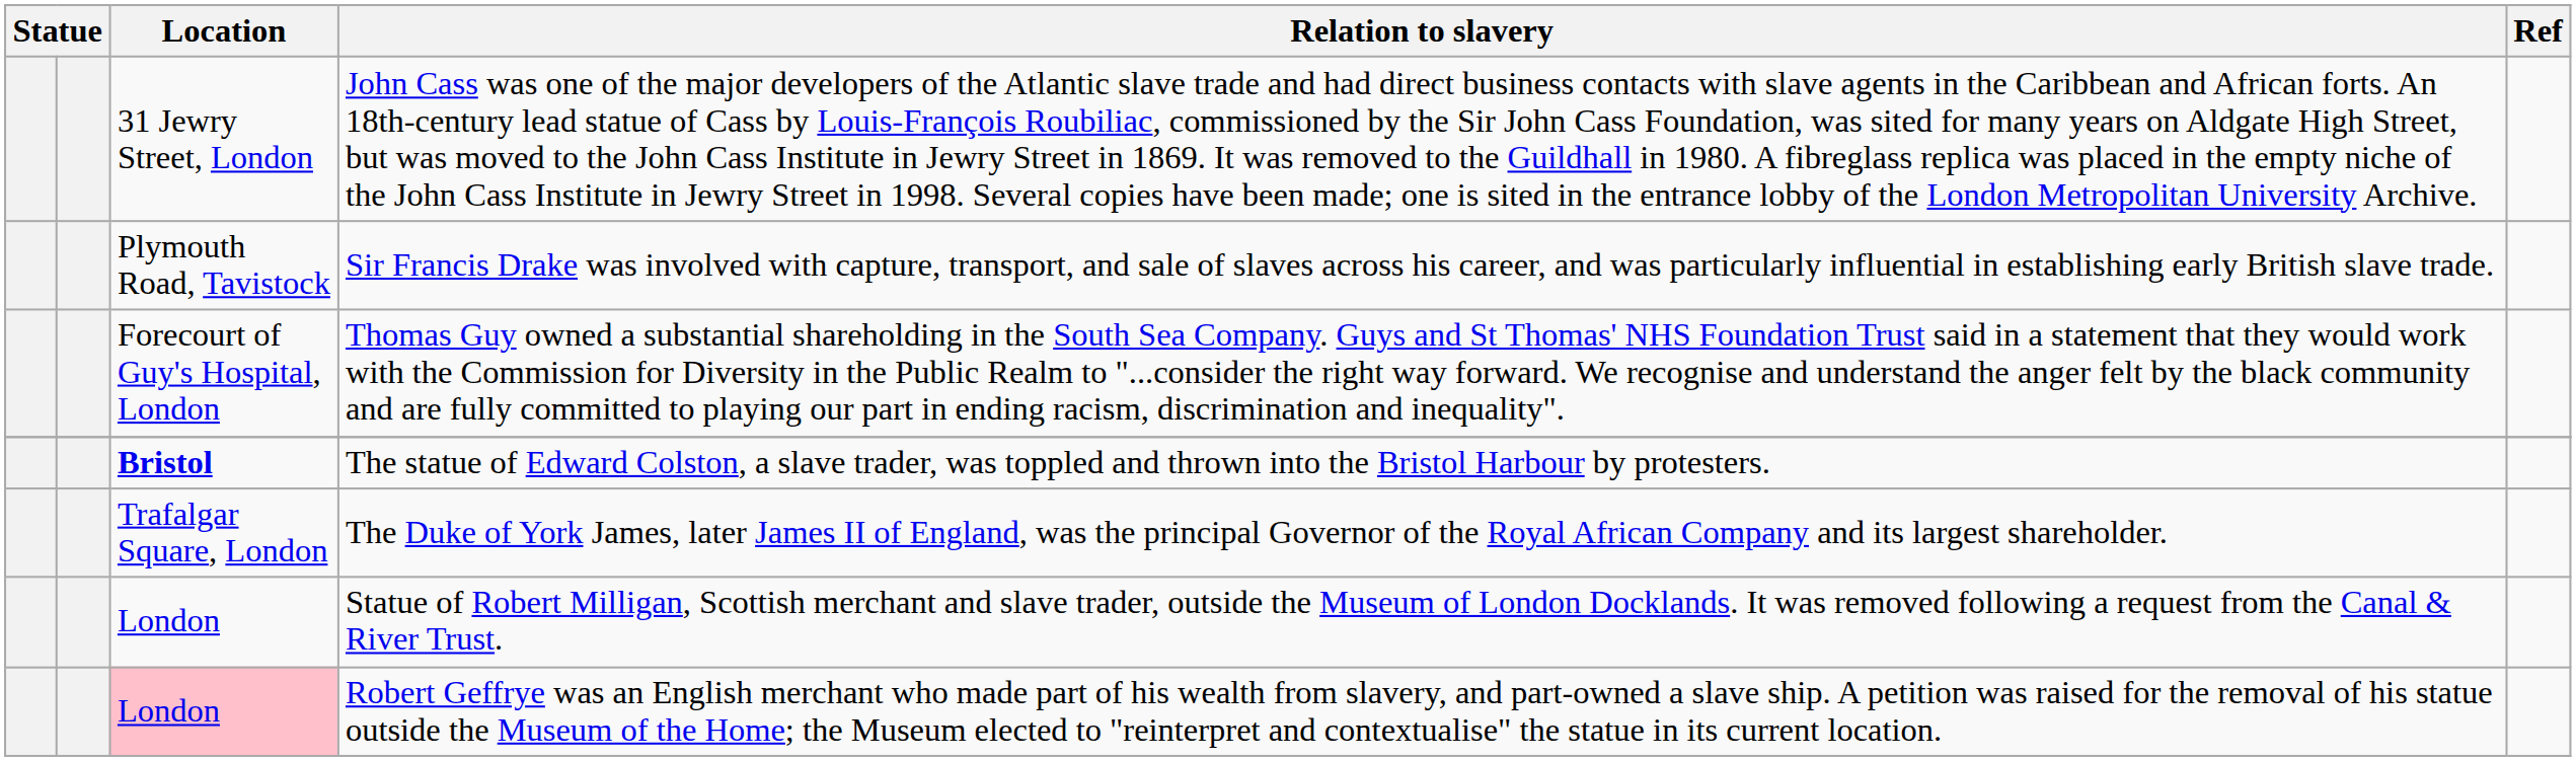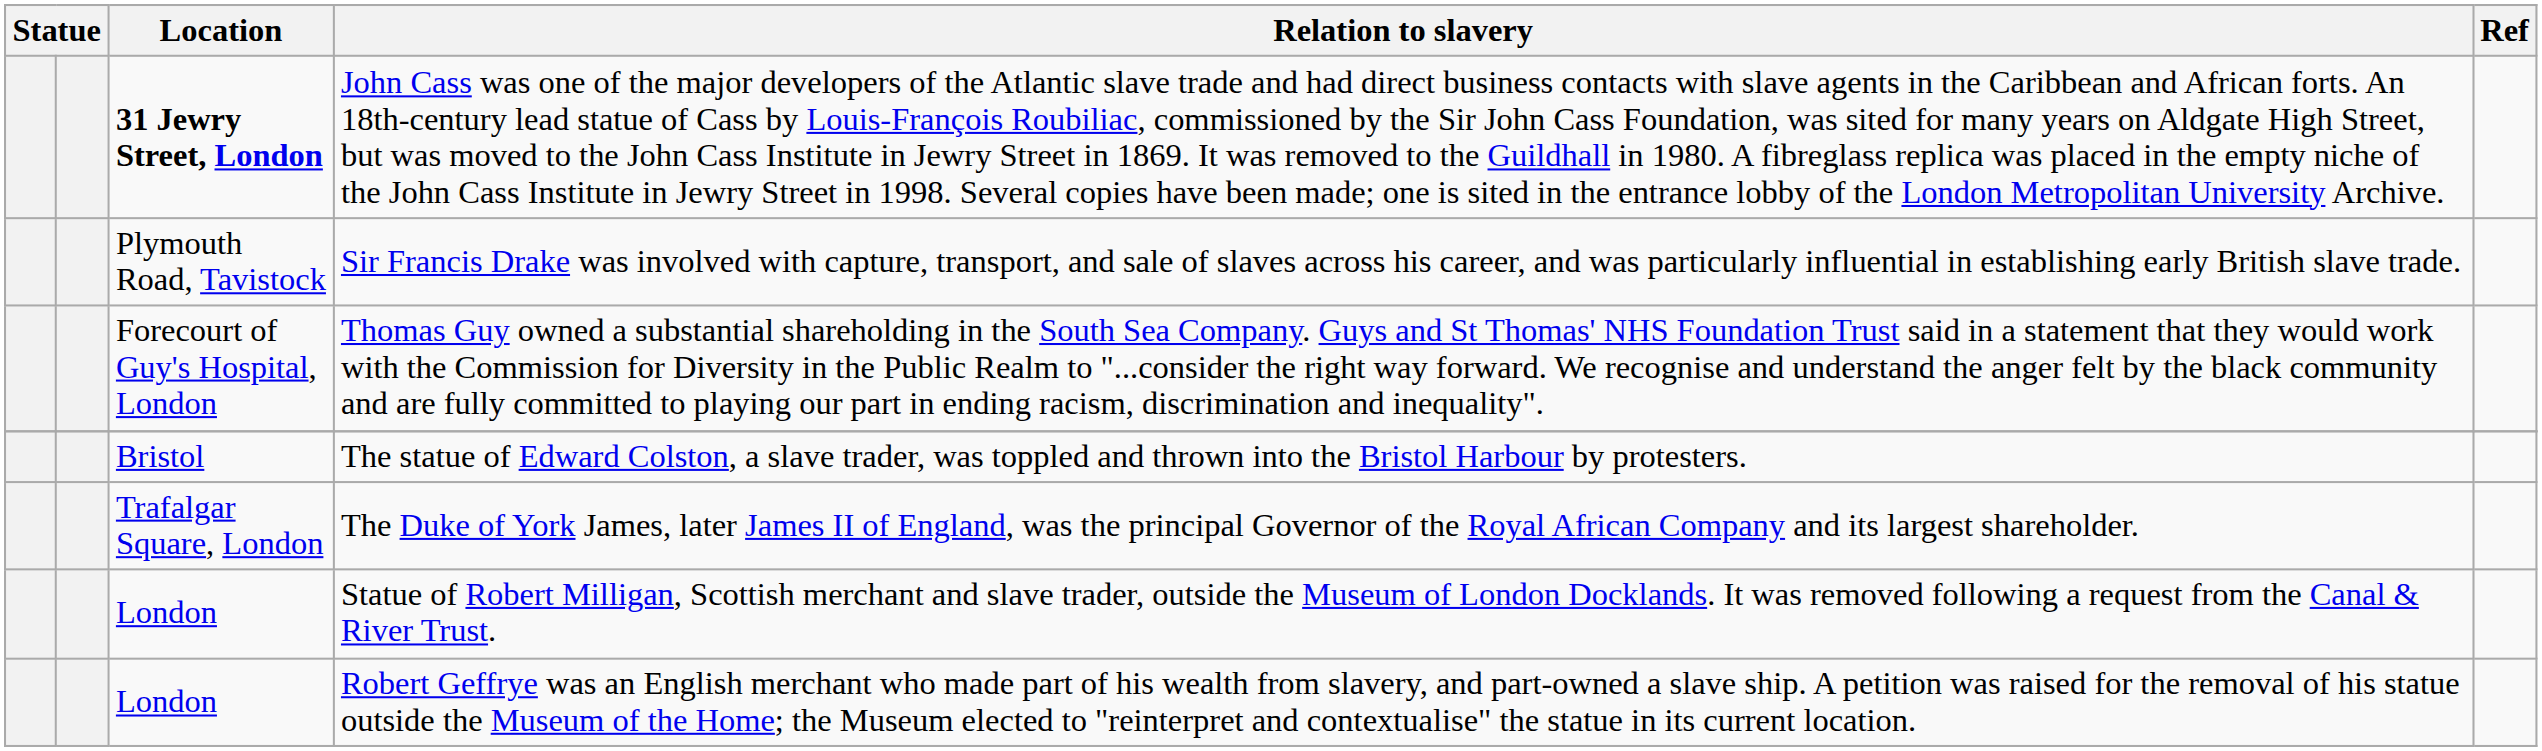row 2 | Location: normal -> bold
row 5 | Location: bold -> normal
row 8 | Location: pink background -> no background
